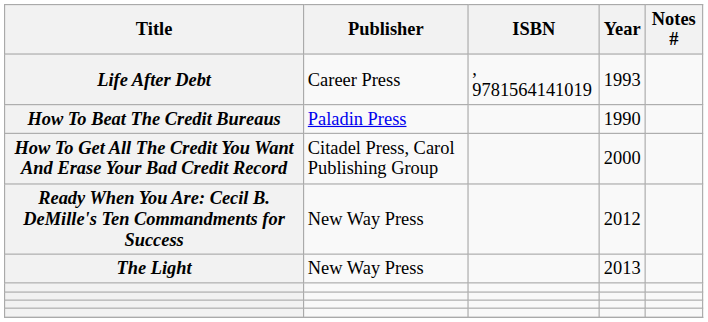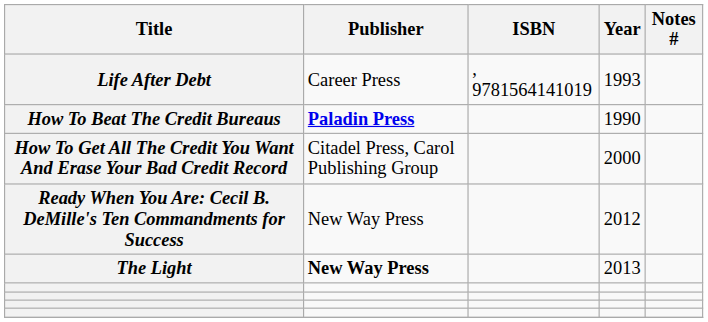How To Beat The Credit Bureaus | Publisher: normal -> bold
The Light | Publisher: normal -> bold
